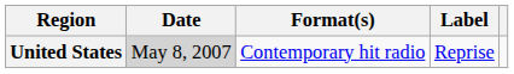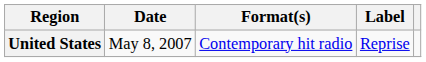United States | Date: lightgrey background -> no background
